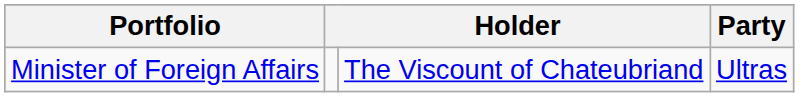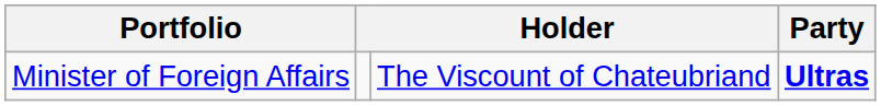Minister of Foreign Affairs | Party: normal -> bold
